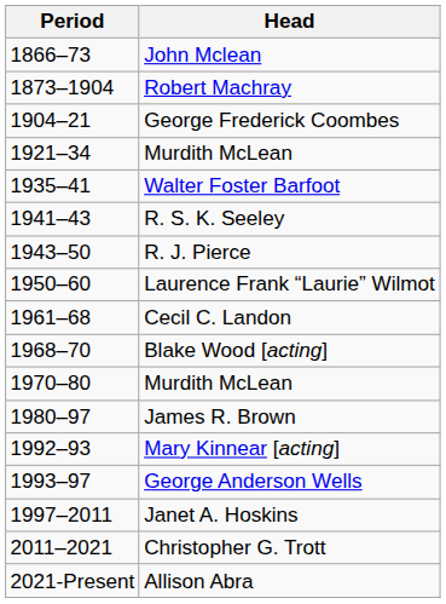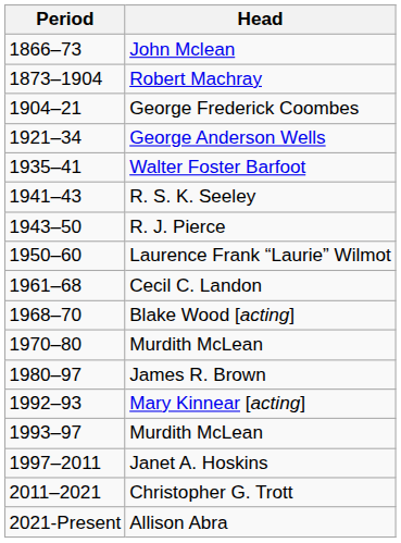row 5 | Head: Murdith McLean -> George Anderson Wells
row 15 | Head: George Anderson Wells -> Murdith McLean
